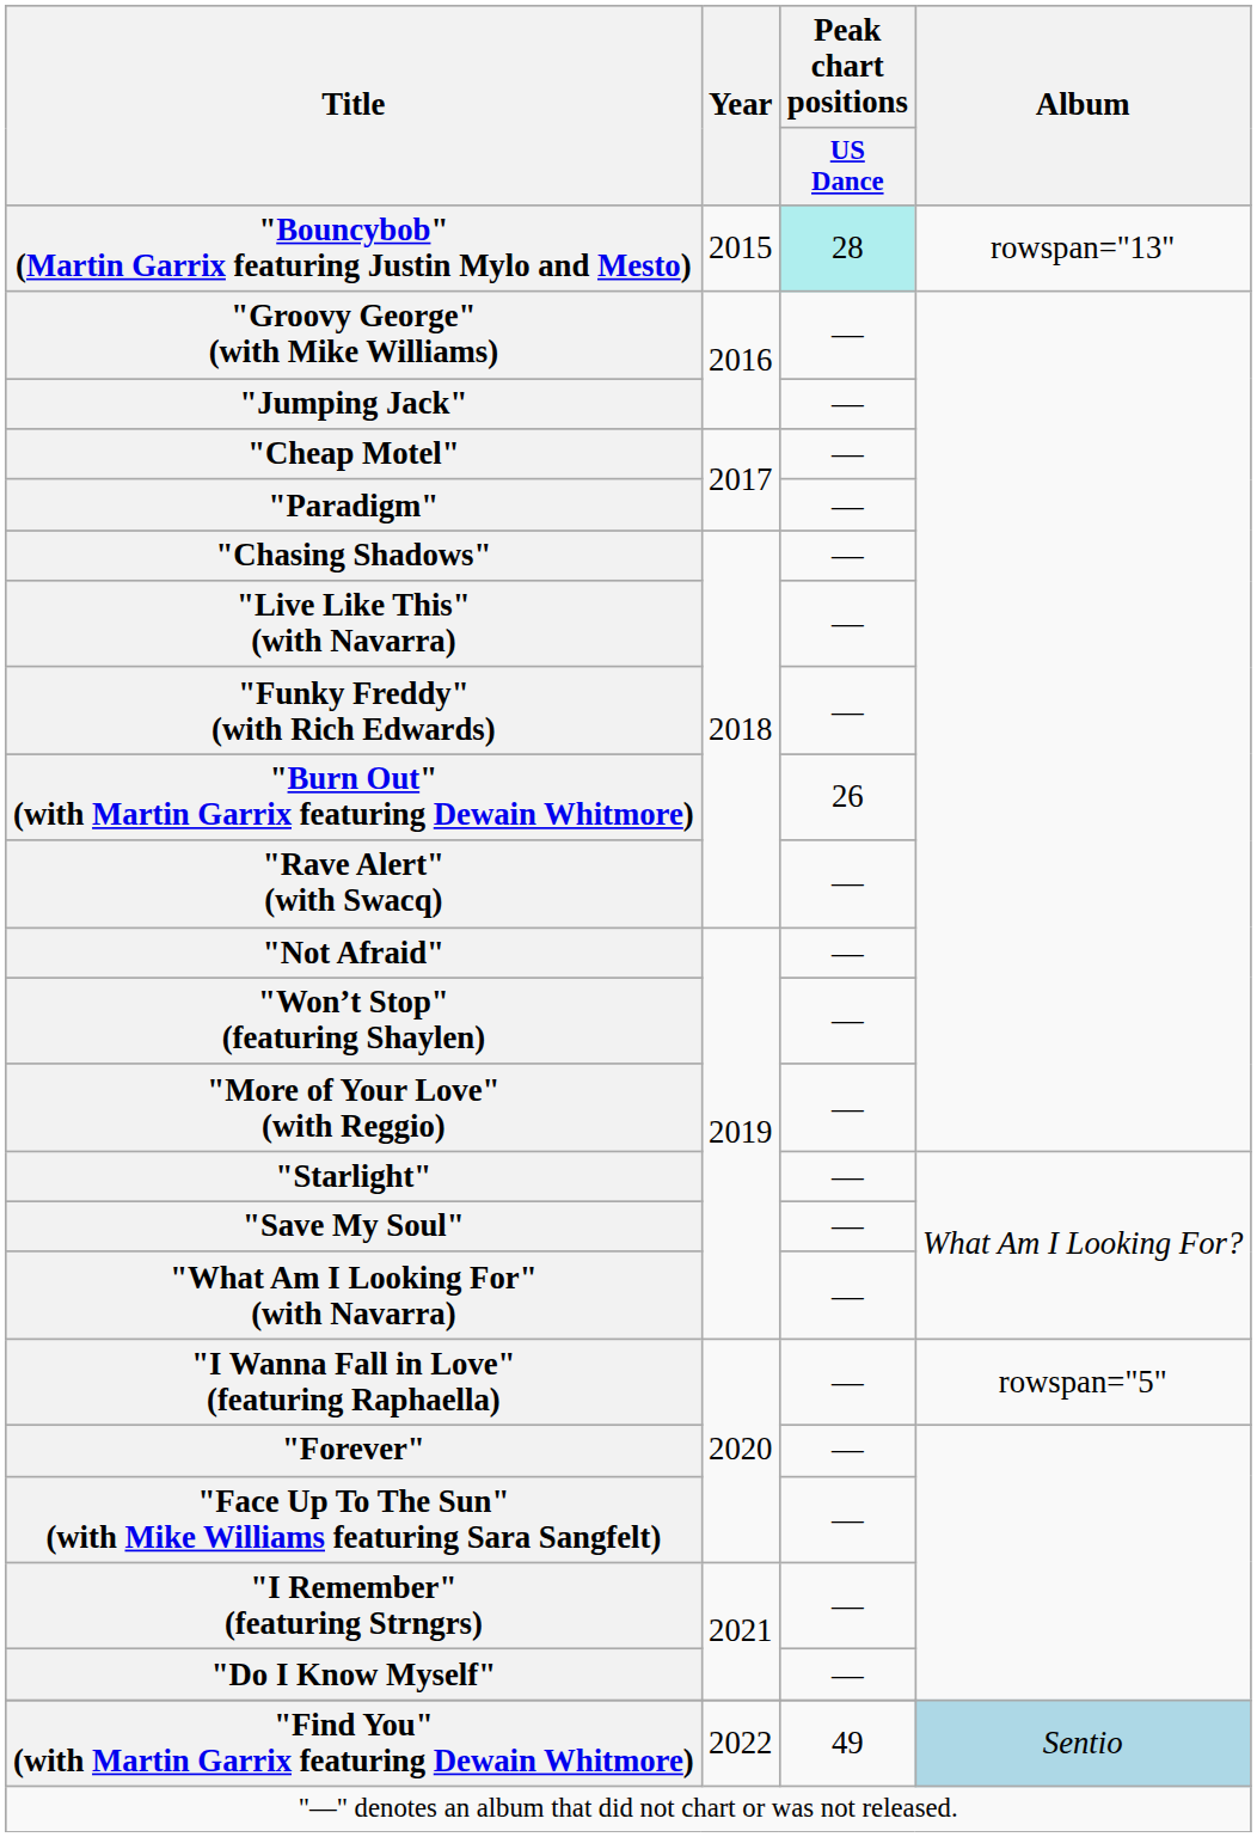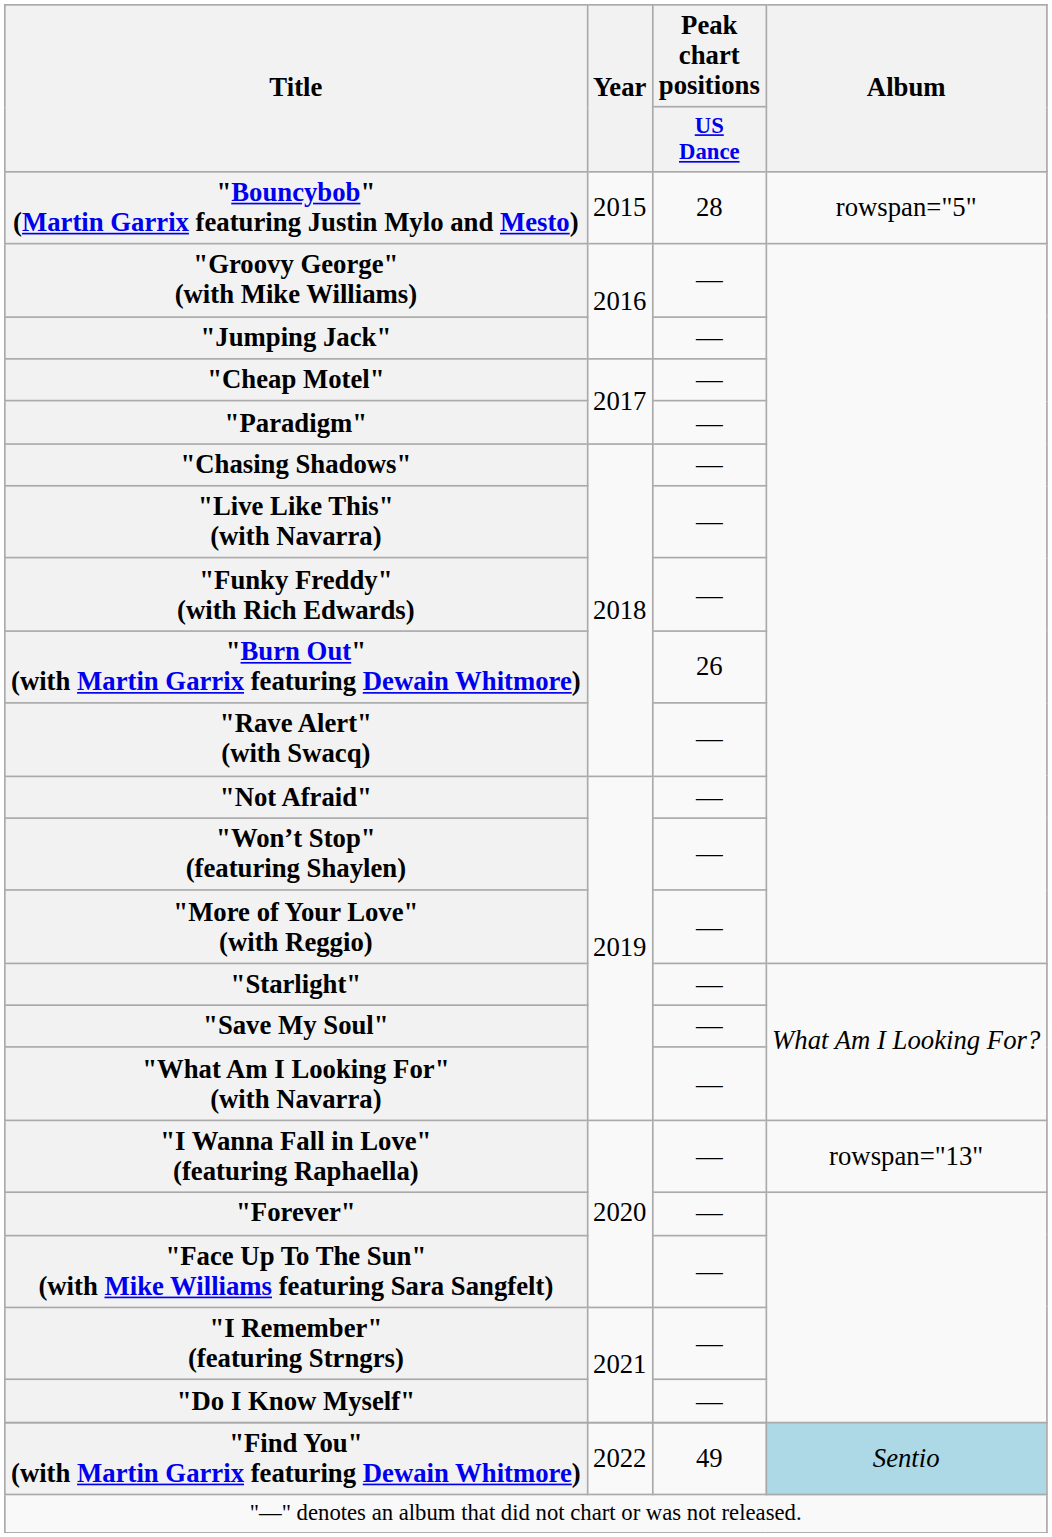"Bouncybob" (Martin Garrix featuring Justin Mylo and Mesto) | Peak chart positions / US Dance: paleturquoise background -> no background
"Bouncybob" (Martin Garrix featuring Justin Mylo and Mesto) | Album: rowspan="13" -> rowspan="5"
"I Wanna Fall in Love" (featuring Raphaella) | Album: rowspan="5" -> rowspan="13"
